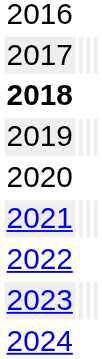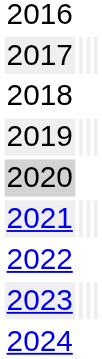2018 | column 1: bold -> normal
2020 | column 1: no background -> lightgrey background
